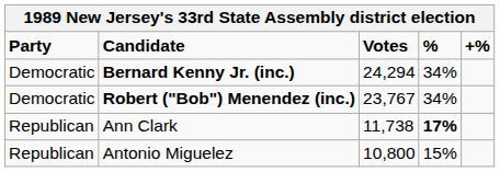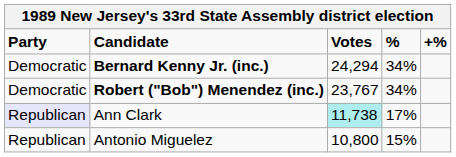Ann Clark | Party: no background -> lavender background
Ann Clark | Votes: no background -> paleturquoise background
Ann Clark | %: bold -> normal
